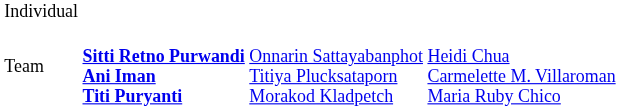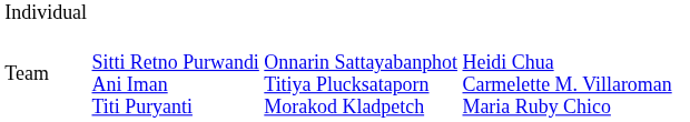Team | column 2: bold -> normal
